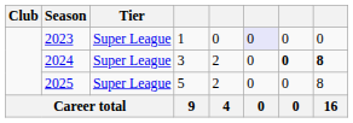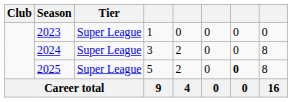2023 | column 6: lavender background -> no background
2024 | column 7: bold -> normal
2024 | column 8: bold -> normal
2025 | column 7: normal -> bold
